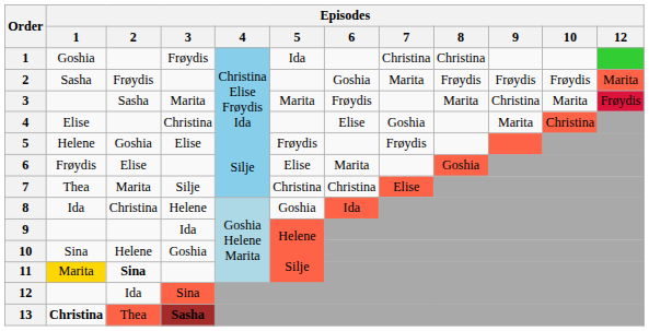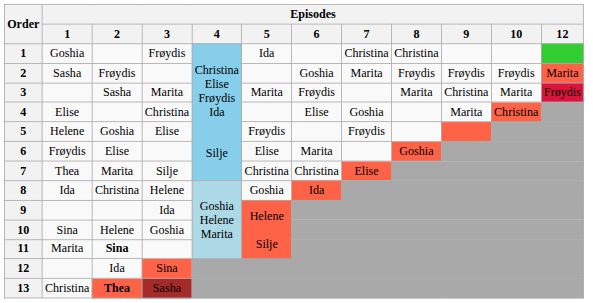11 | Episodes / 1: gold background -> no background
13 | Episodes / 1: bold -> normal
13 | Episodes / 2: normal -> bold
13 | Episodes / 3: bold -> normal
